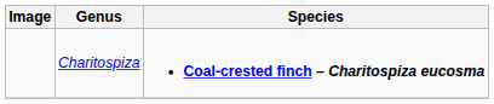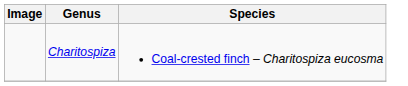Charitospiza | Species: bold -> normal
